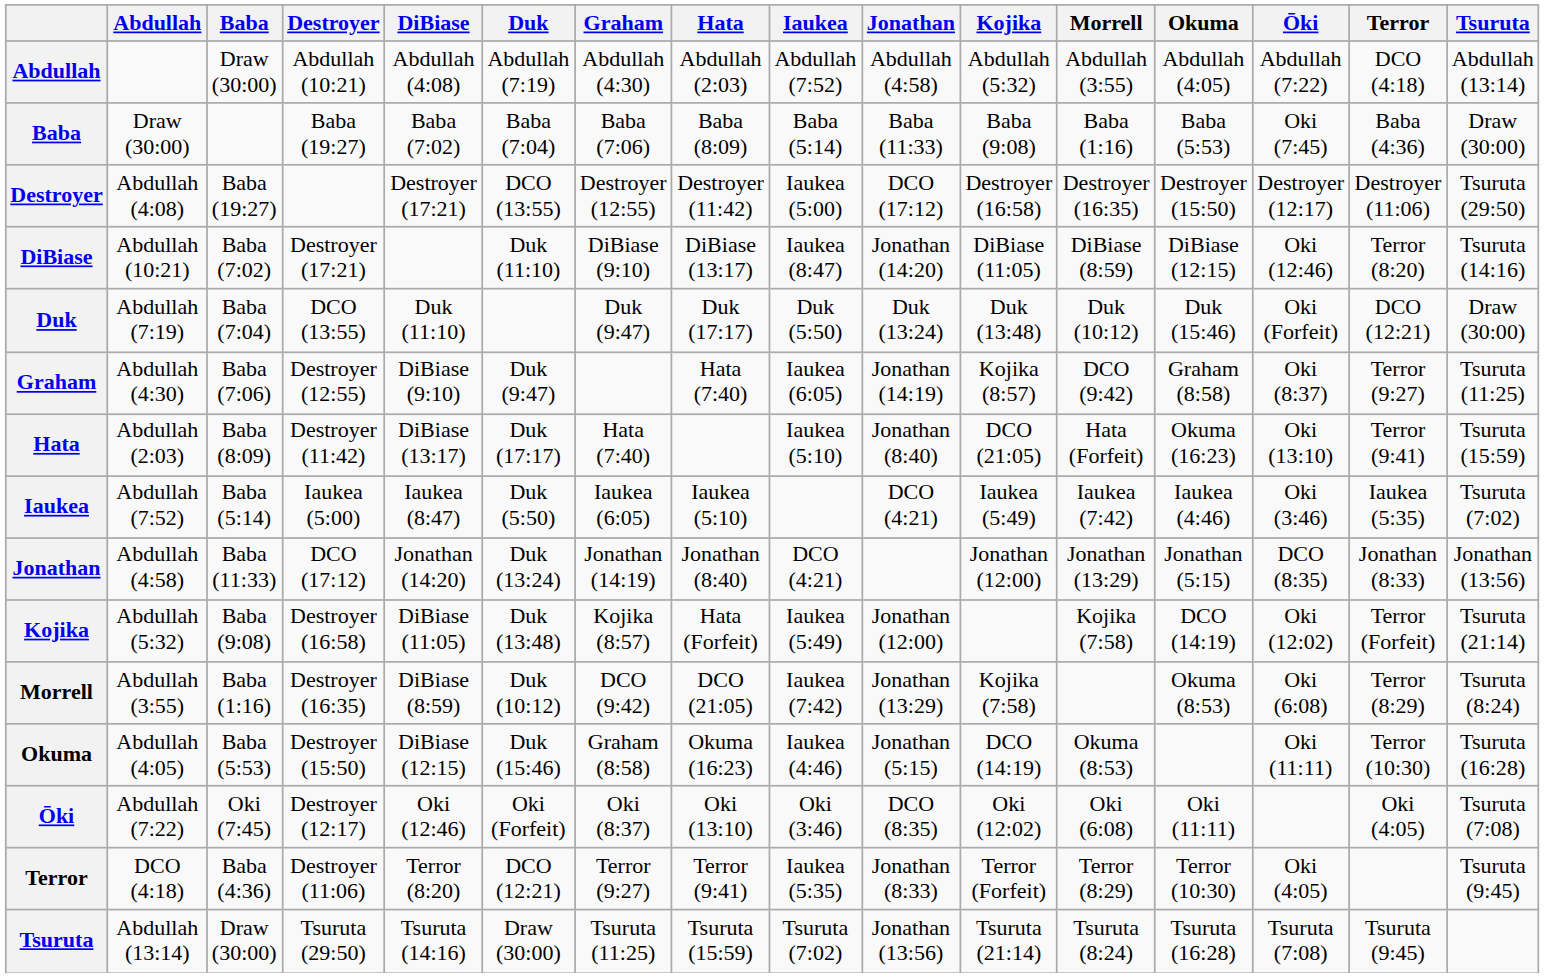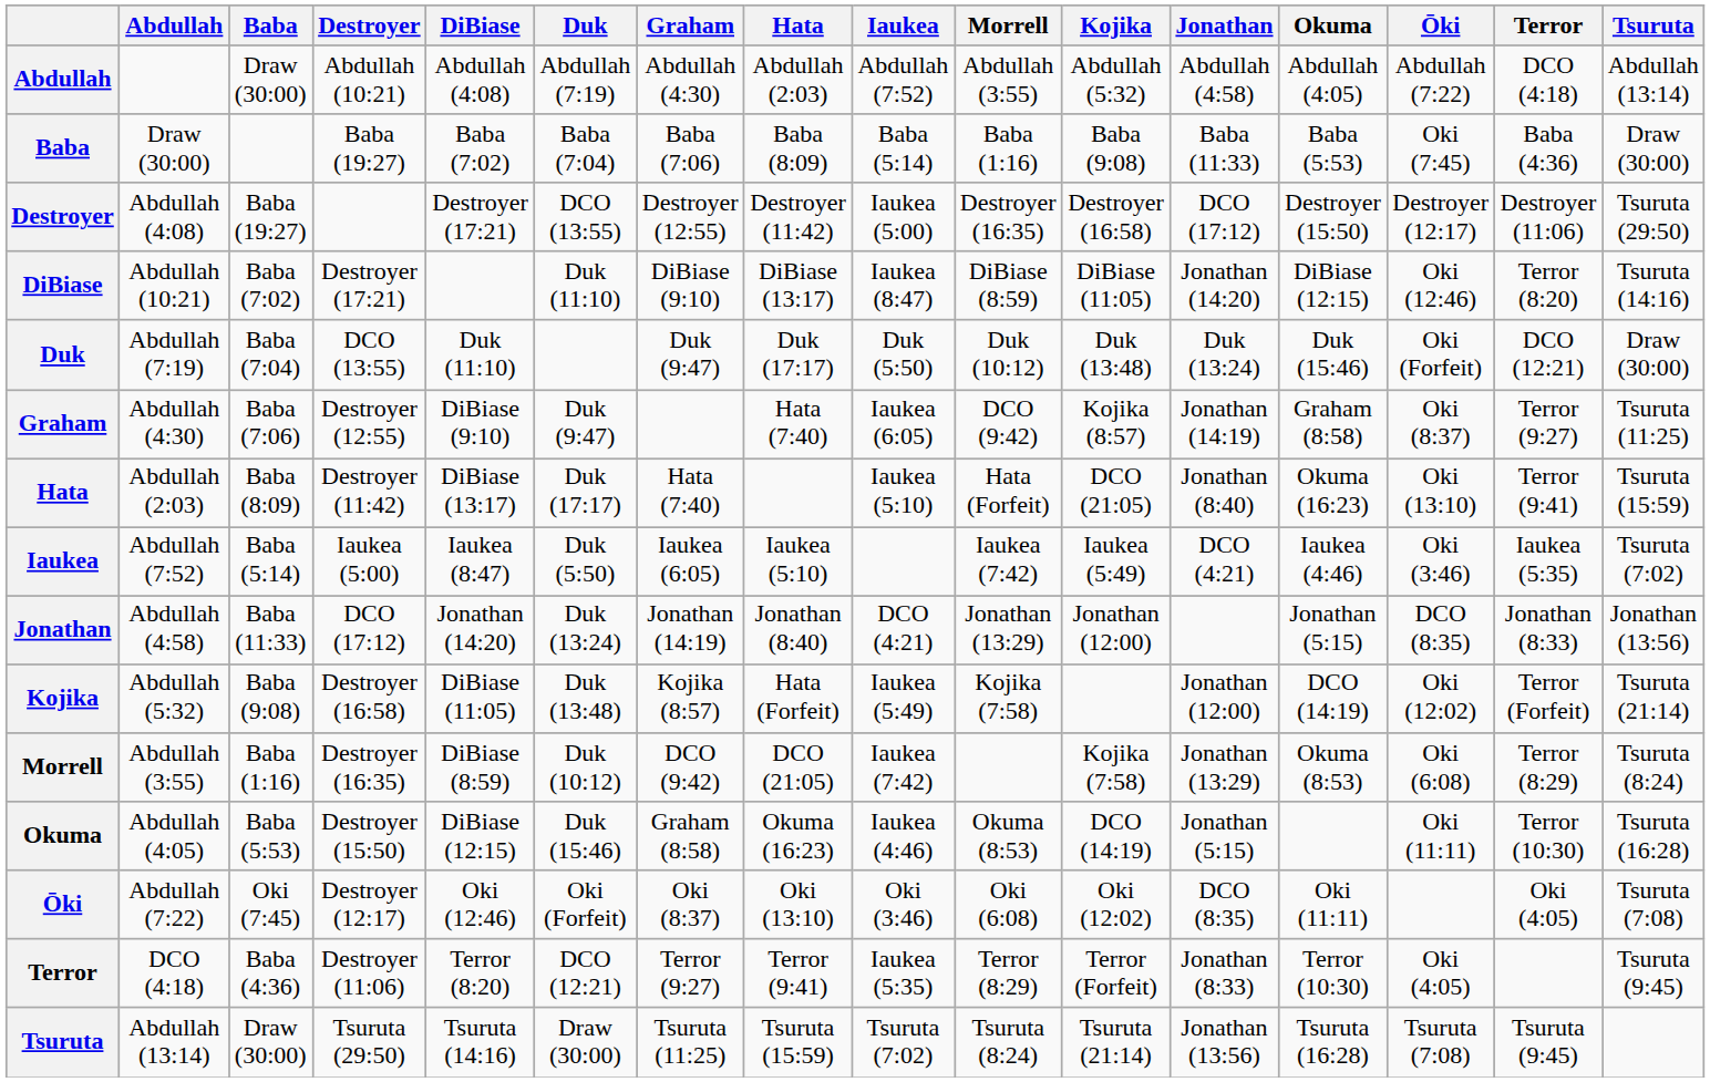columns swapped: Jonathan <-> Morrell
